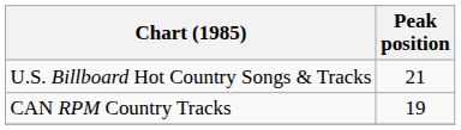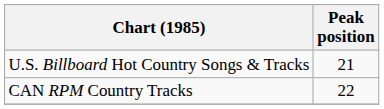CAN RPM Country Tracks | Peak position: 19 -> 22
